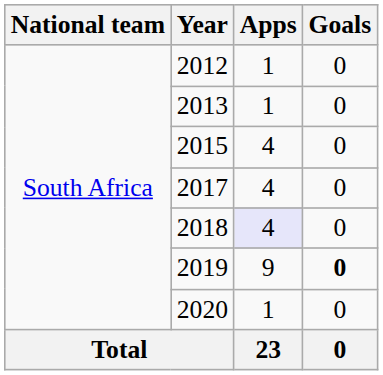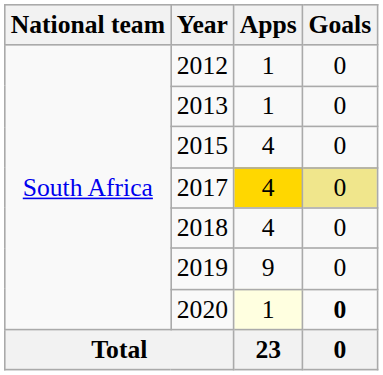2017 | Apps: no background -> gold background
2017 | Goals: no background -> khaki background
2018 | Apps: lavender background -> no background
2019 | Goals: bold -> normal
2020 | Apps: no background -> lightyellow background
2020 | Goals: normal -> bold
